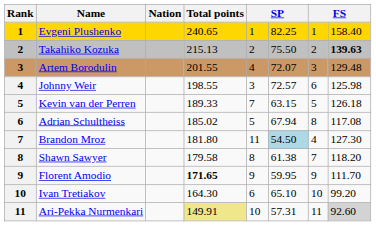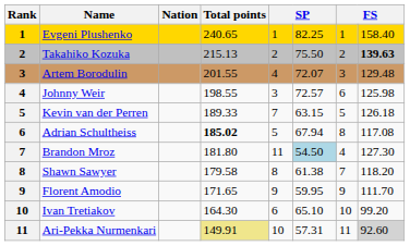Adrian Schultheiss | Total points: normal -> bold
Florent Amodio | Total points: bold -> normal
